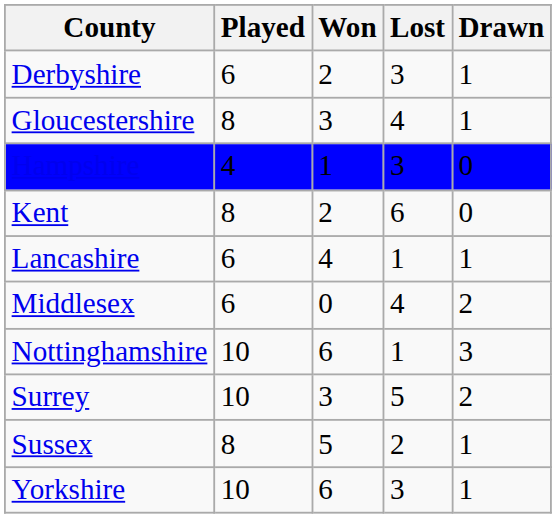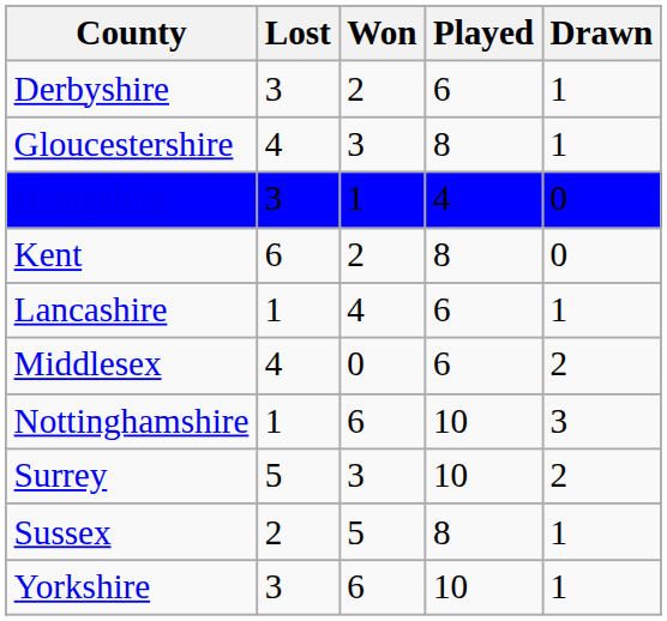columns swapped: Played <-> Lost
